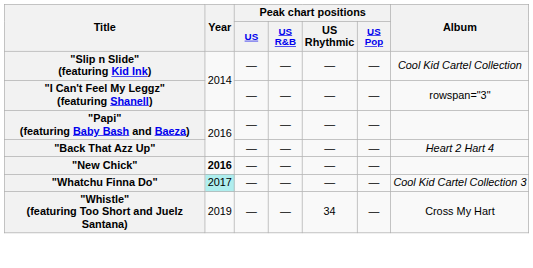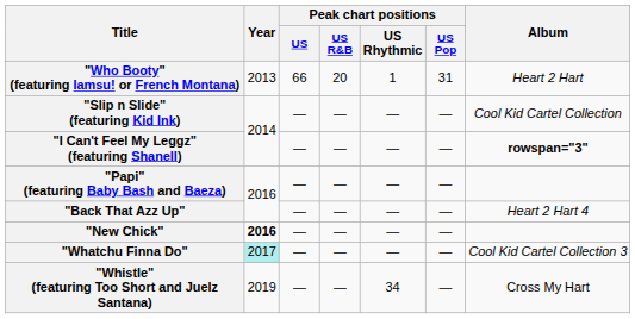+ row: "Who Booty" (featuring Iamsu! or French Montana) | 2013 | 66 | 20 | 1 | 31 | Heart 2 Hart
"I Can't Feel My Leggz" (featuring Shanell) | Album: normal -> bold
